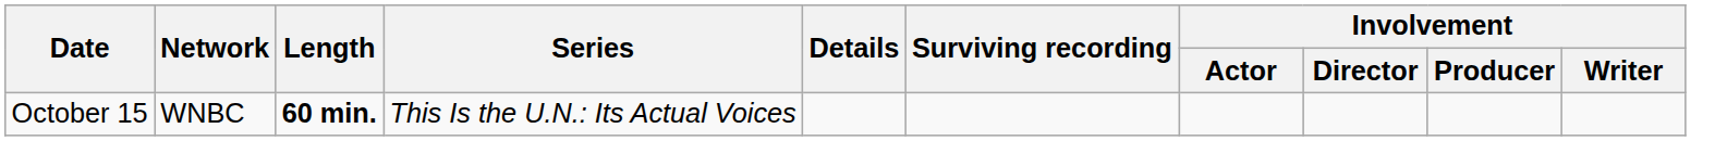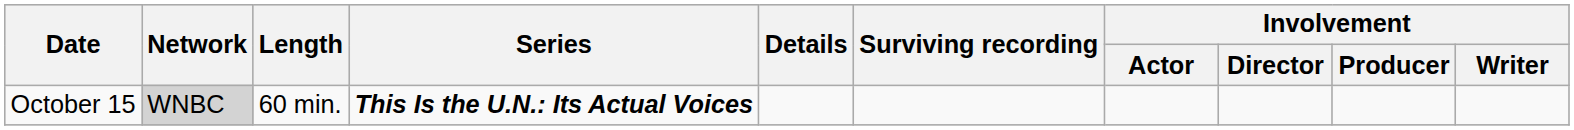October 15 | Network: no background -> lightgrey background
October 15 | Length: bold -> normal
October 15 | Series: normal -> bold
